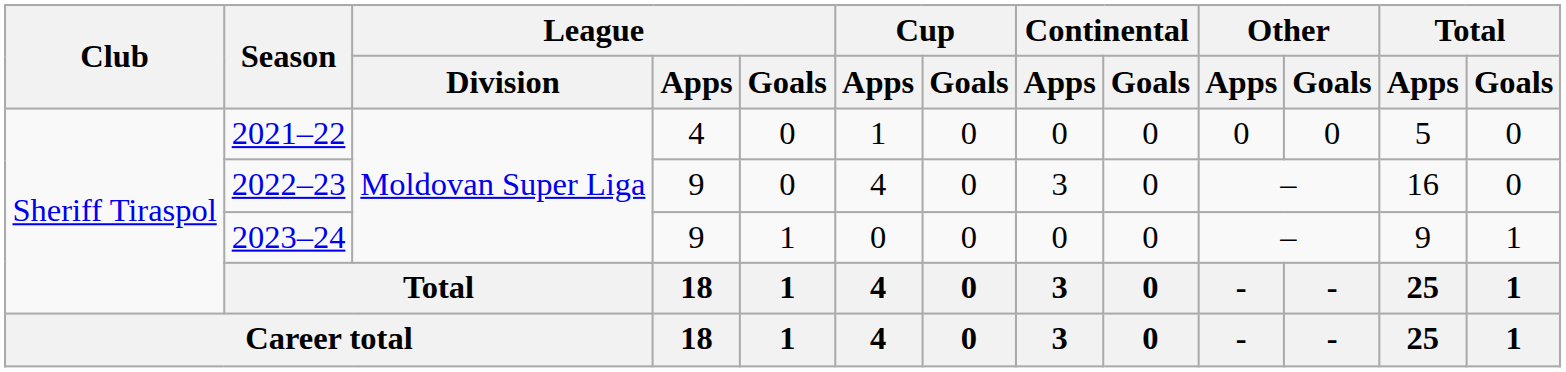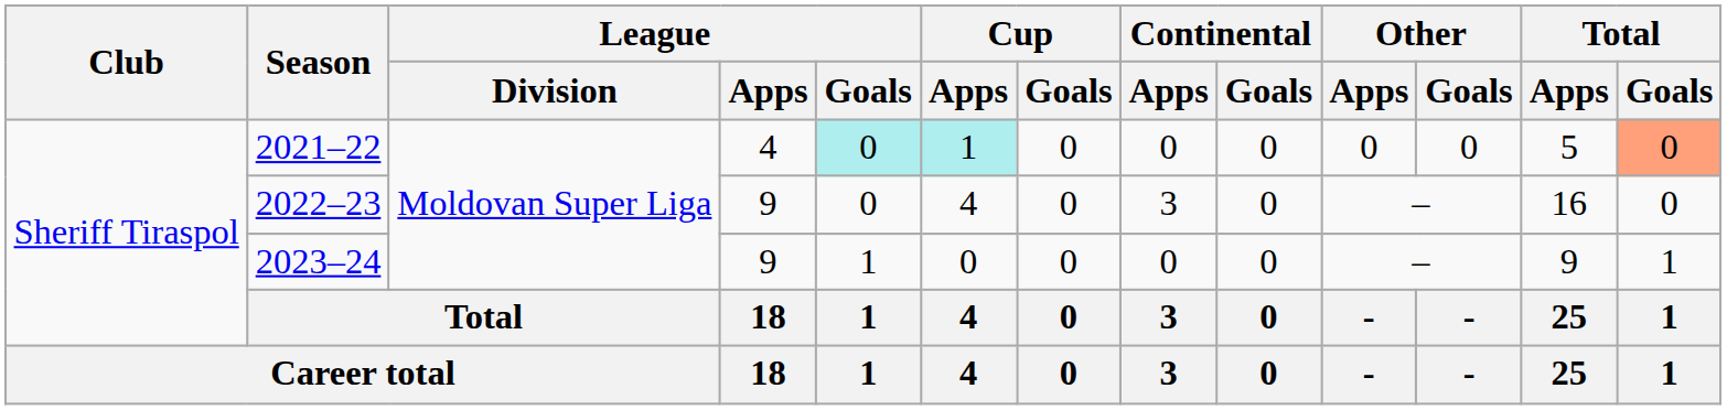2021–22 | League / Goals: no background -> paleturquoise background
2021–22 | Cup / Apps: no background -> paleturquoise background
2021–22 | Total / Goals: no background -> lightsalmon background
